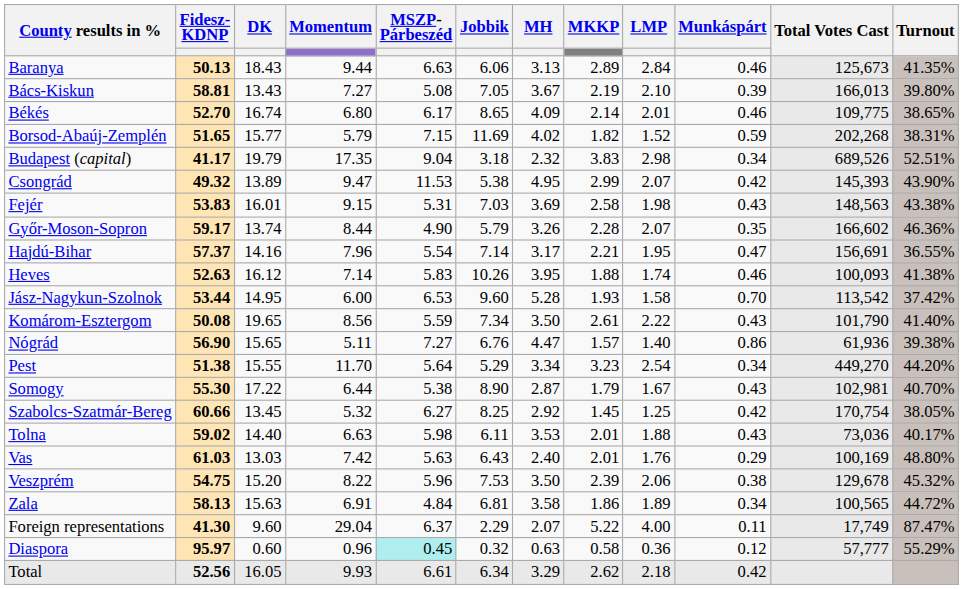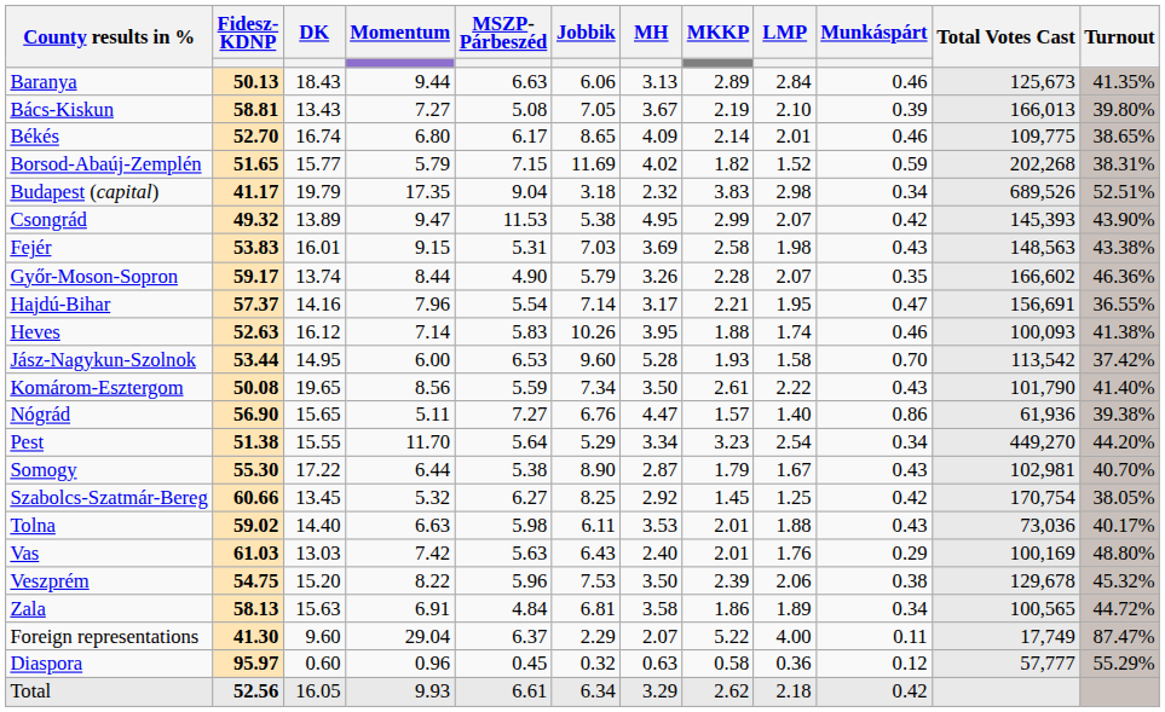Diaspora | MSZP-Párbeszéd: paleturquoise background -> no background
